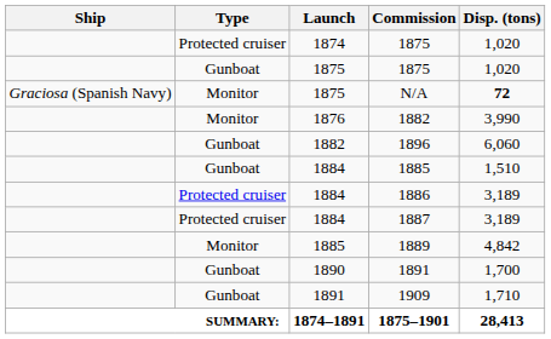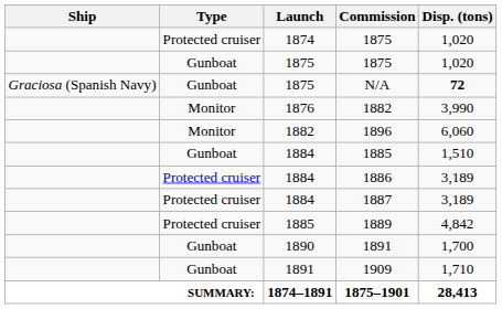N/A | Type: Monitor -> Gunboat
1896 | Type: Gunboat -> Monitor
1889 | Type: Monitor -> Protected cruiser
